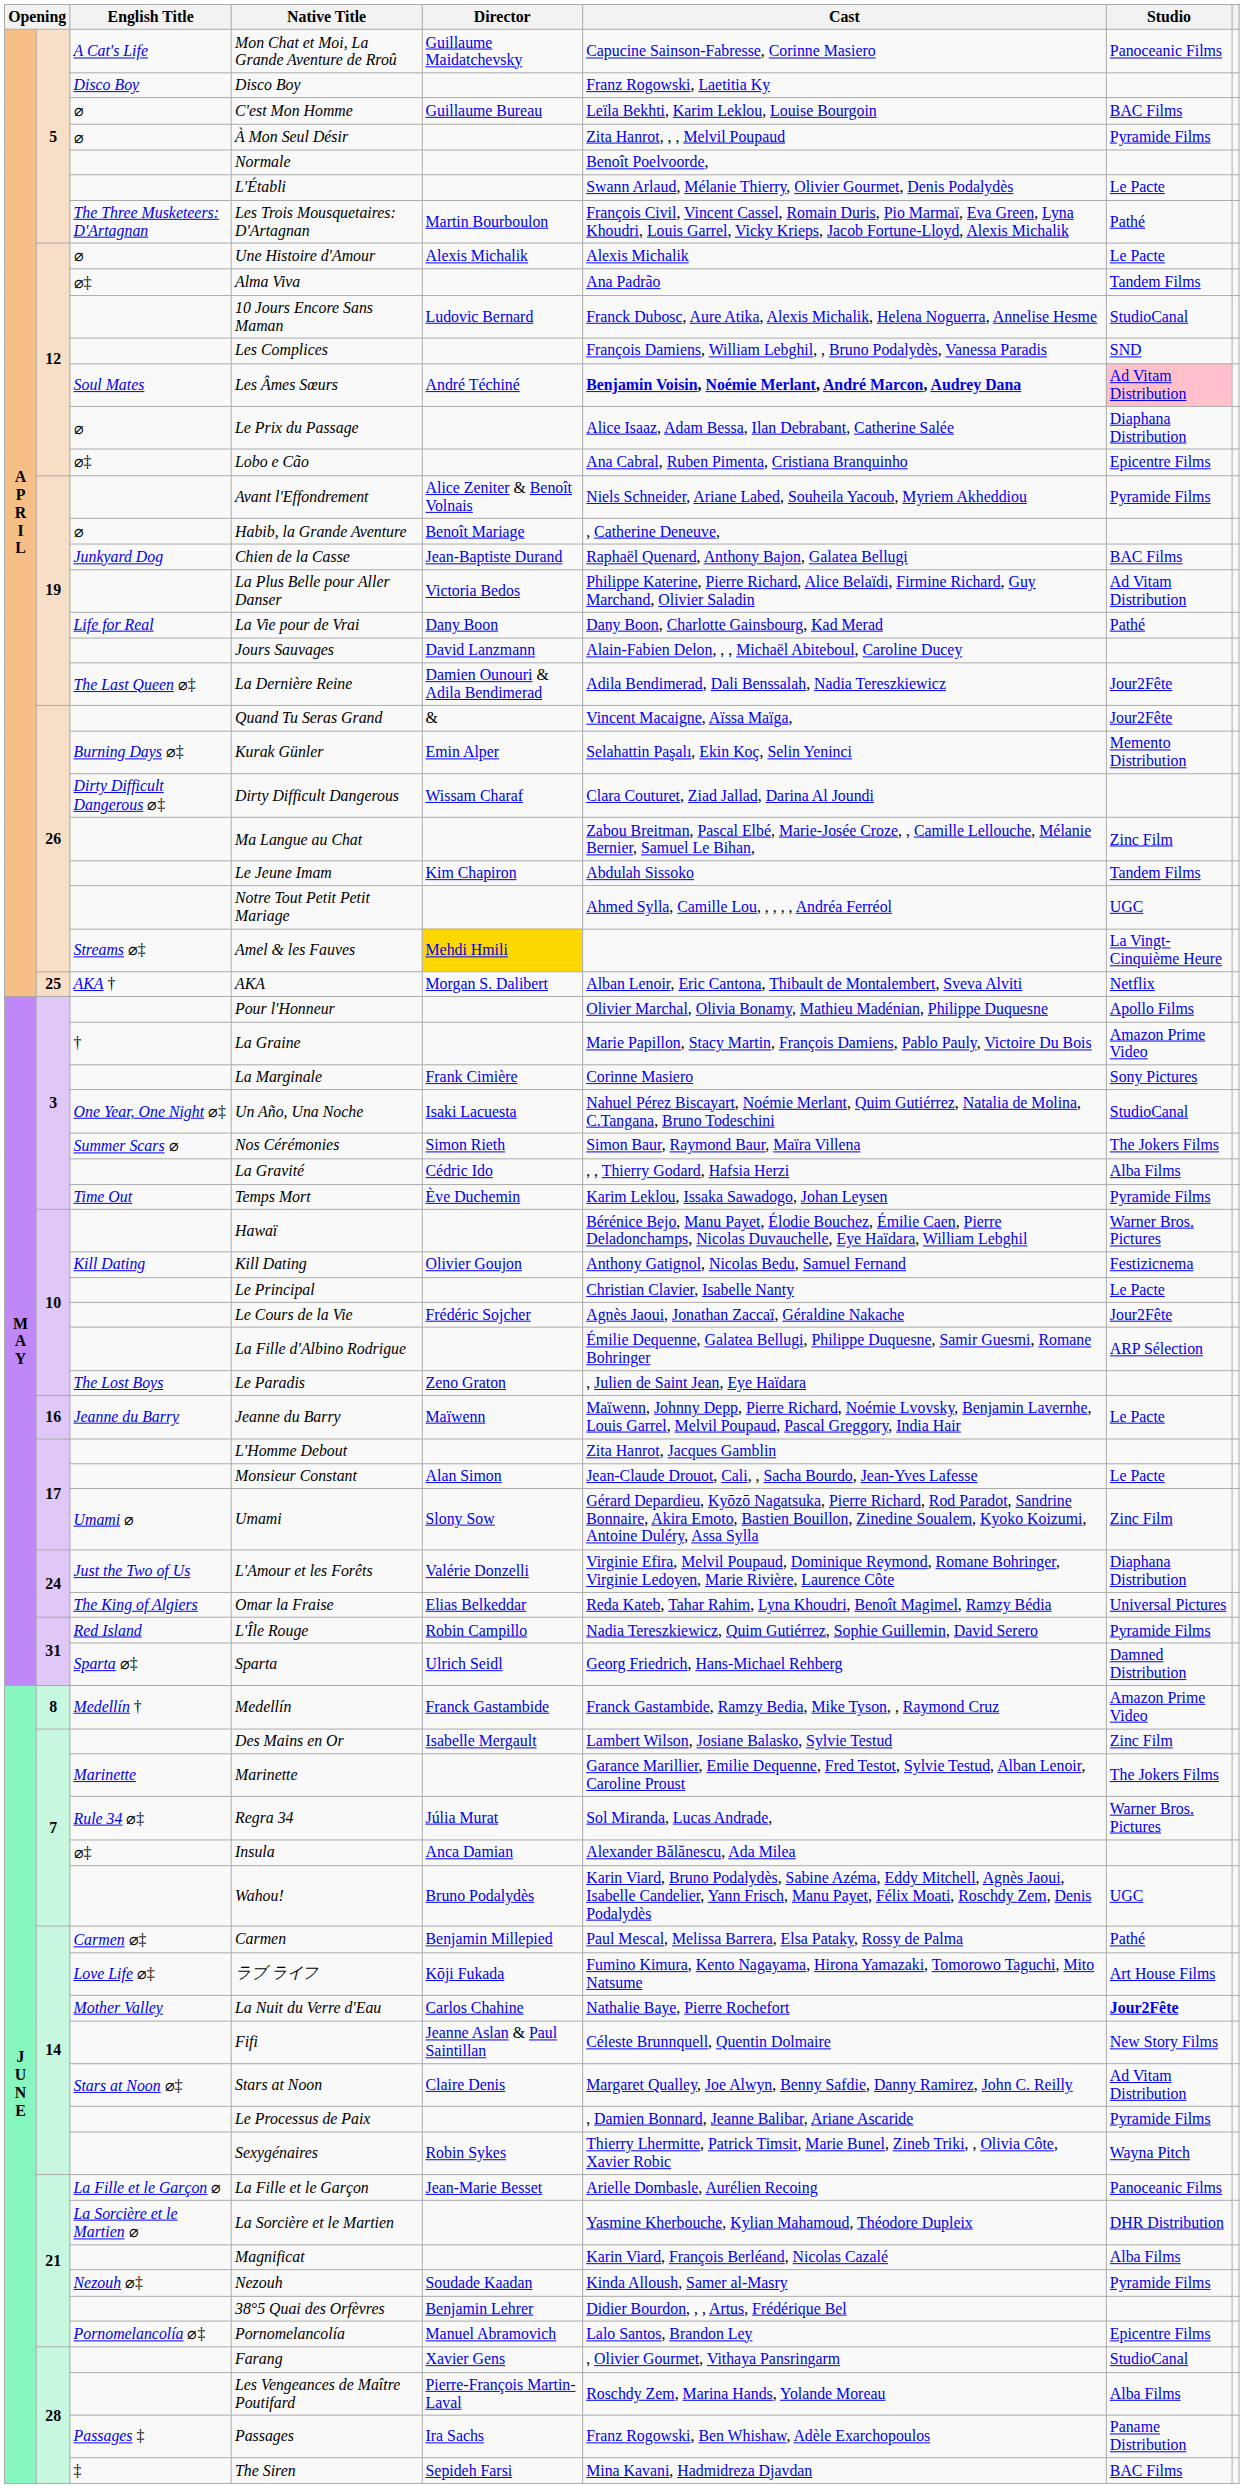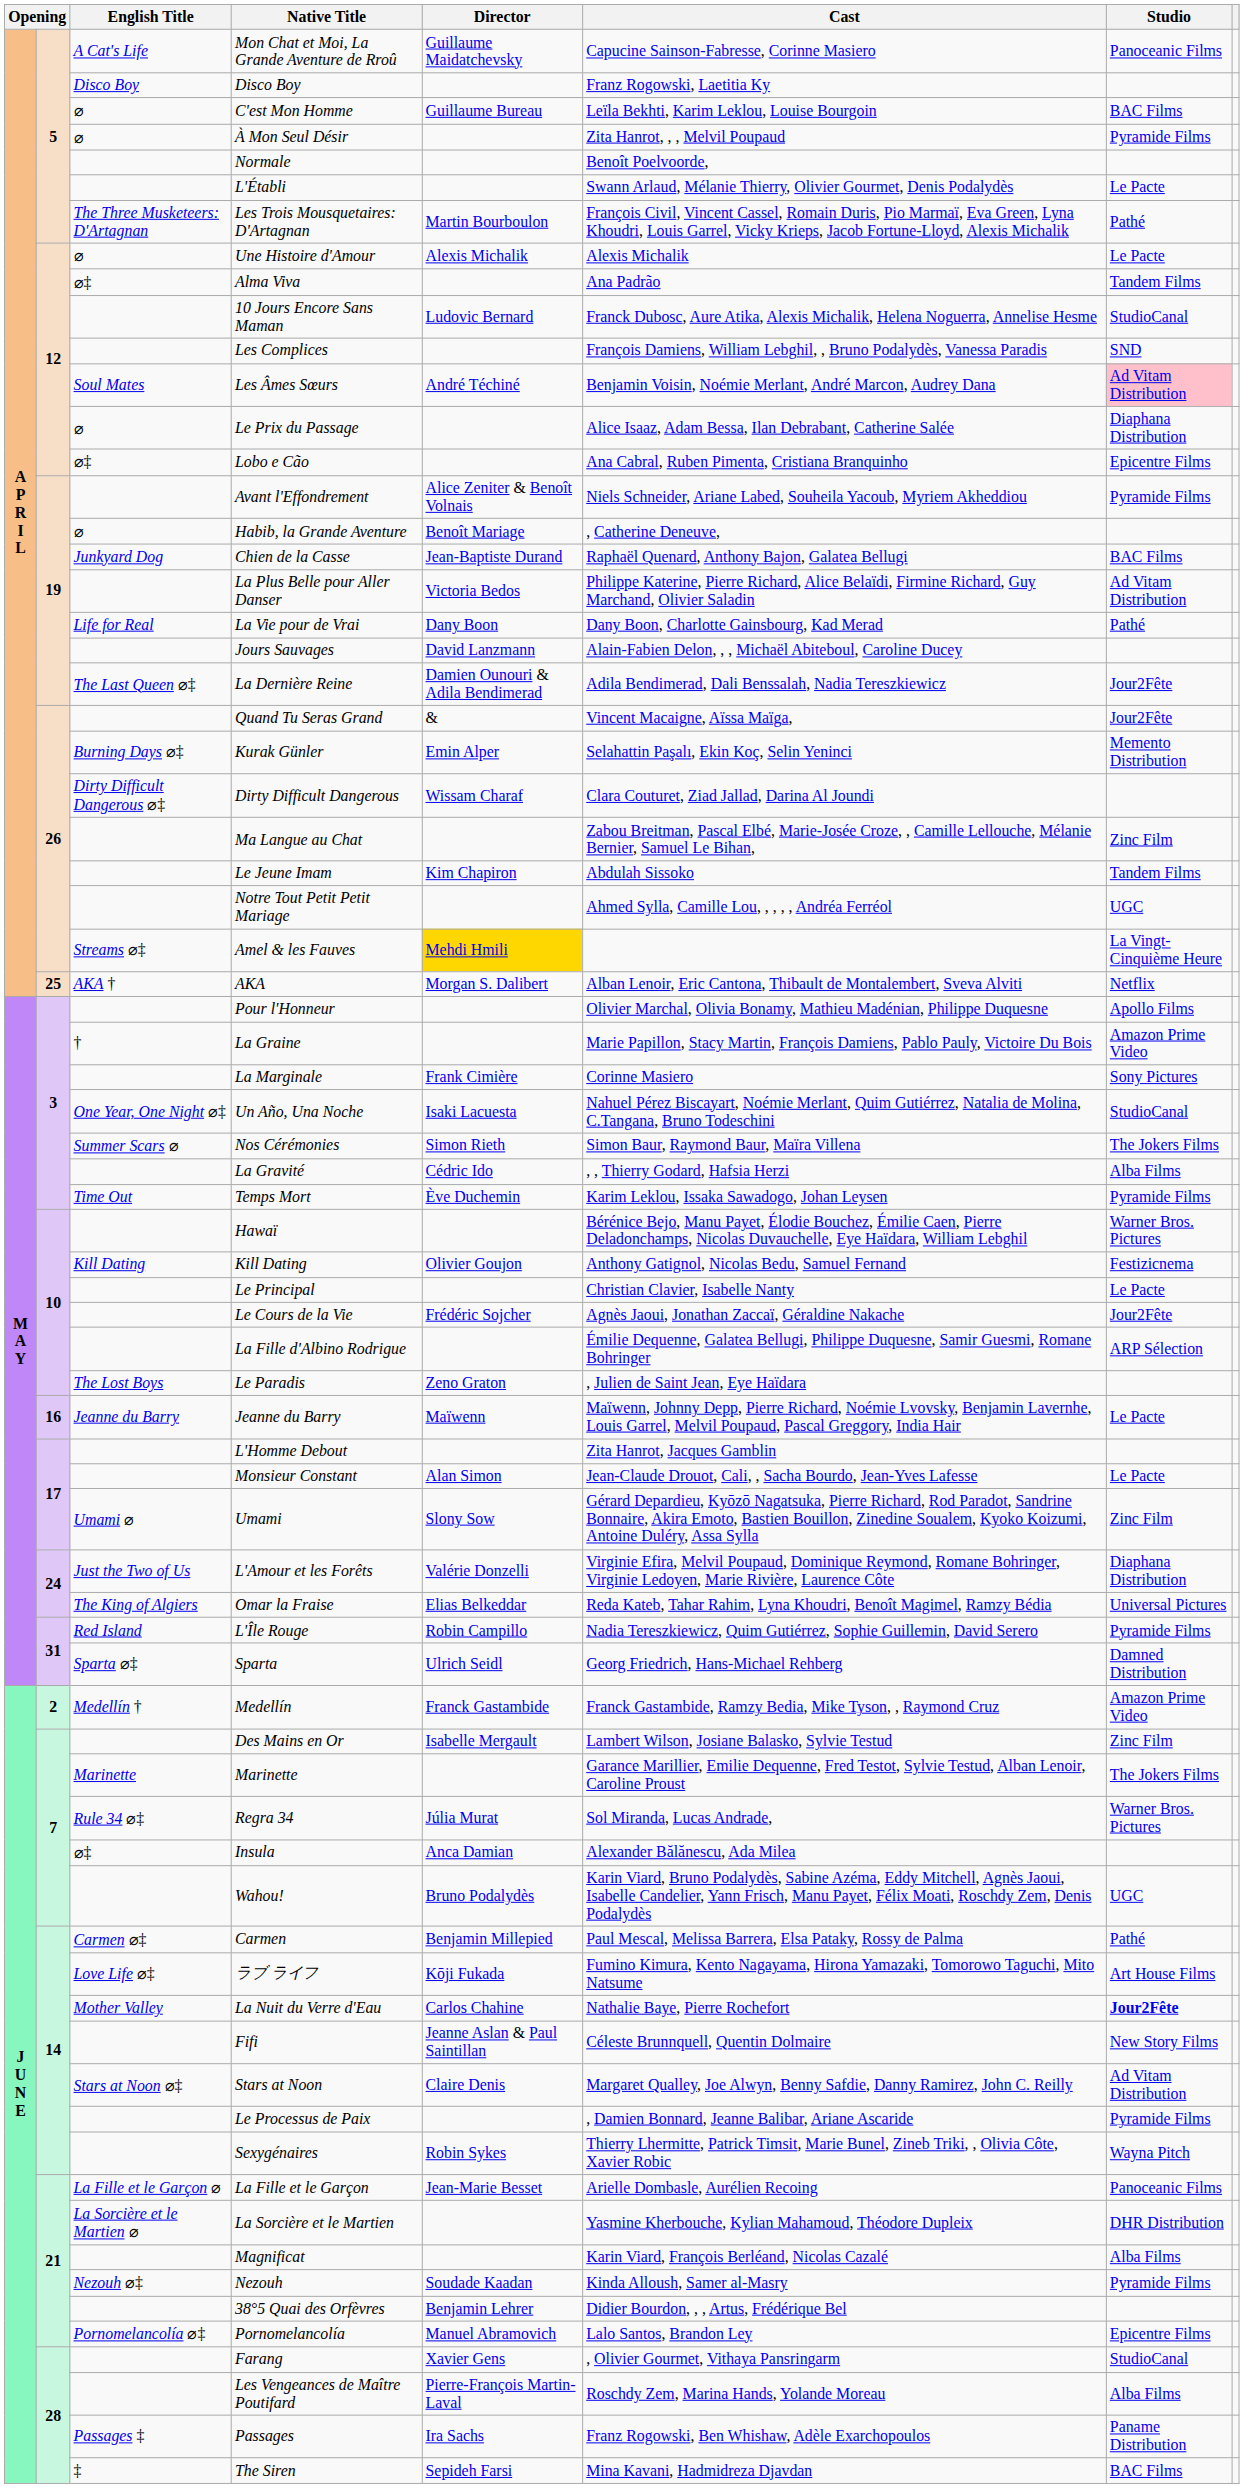Les Âmes Sœurs | Cast: bold -> normal
Medellín | column 2: 8 -> 2
